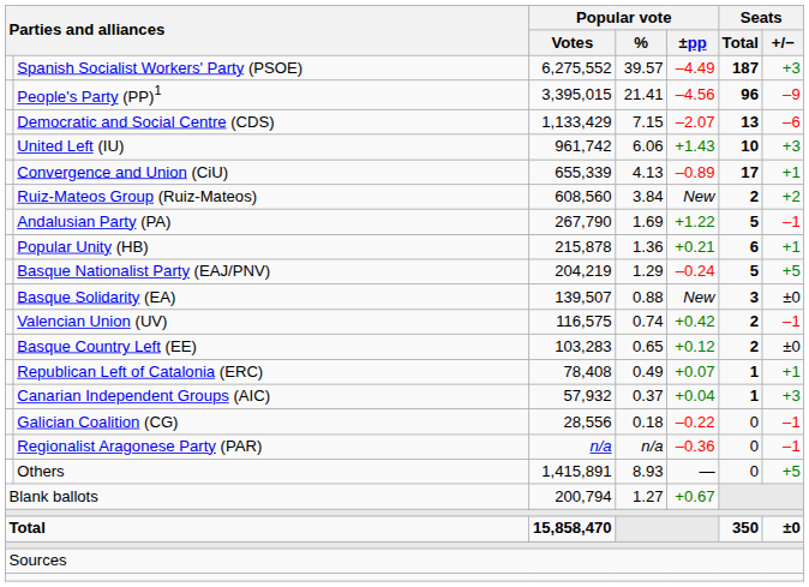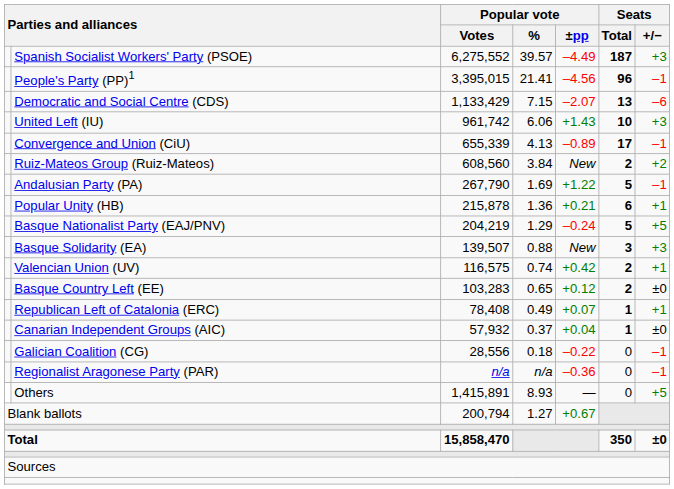People's Party (PP)1 | Seats / +/−: –9 -> –1
Convergence and Union (CiU) | Seats / +/−: +1 -> –1
Basque Solidarity (EA) | Seats / +/−: ±0 -> +3
Valencian Union (UV) | Seats / +/−: –1 -> +1
Canarian Independent Groups (AIC) | Seats / +/−: +3 -> ±0
